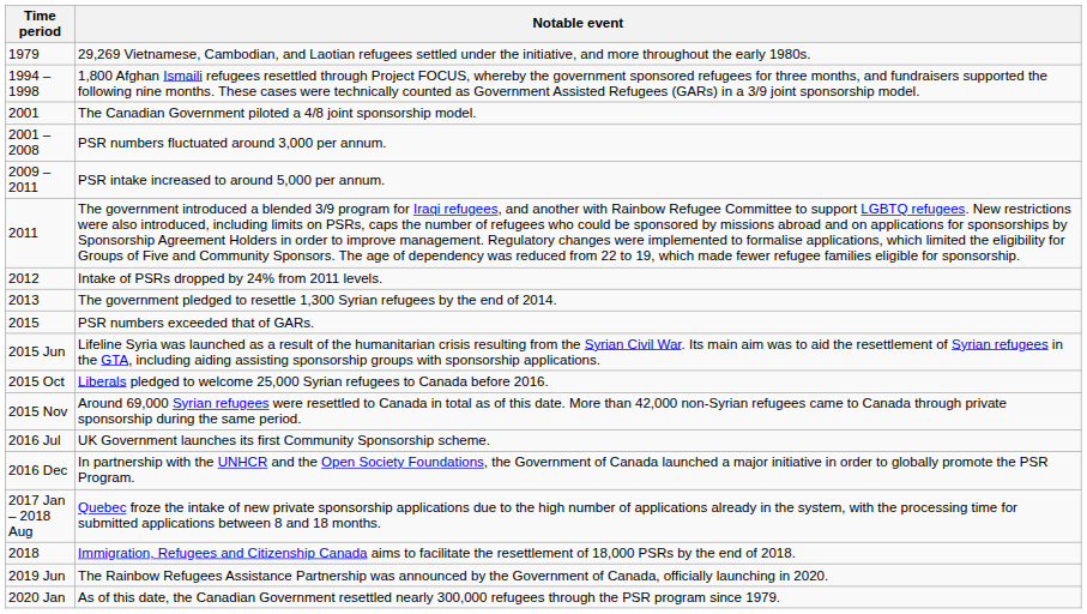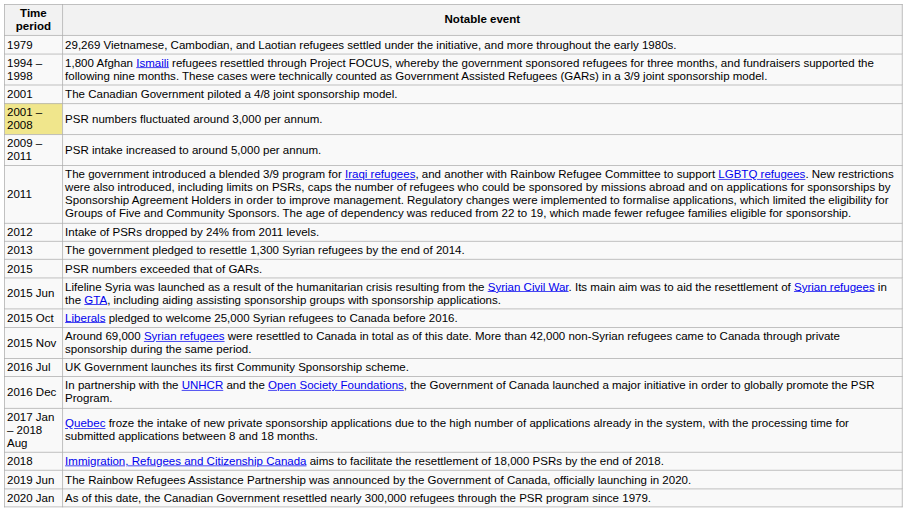PSR numbers fluctuated around 3,000 per annum. | Time period: no background -> khaki background
